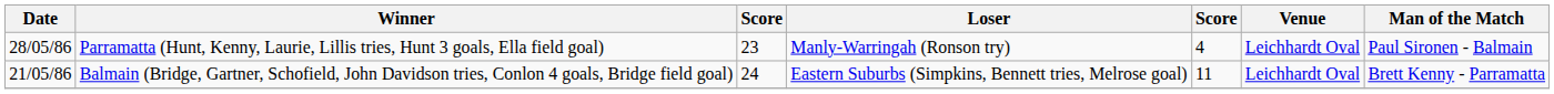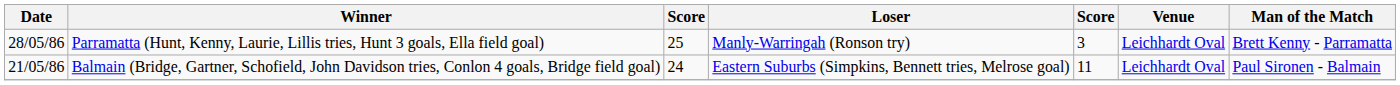row 2 | column 3: 23 -> 25
row 2 | column 5: 4 -> 3
row 2 | Man of the Match: Paul Sironen - Balmain -> Brett Kenny - Parramatta
row 3 | Man of the Match: Brett Kenny - Parramatta -> Paul Sironen - Balmain
